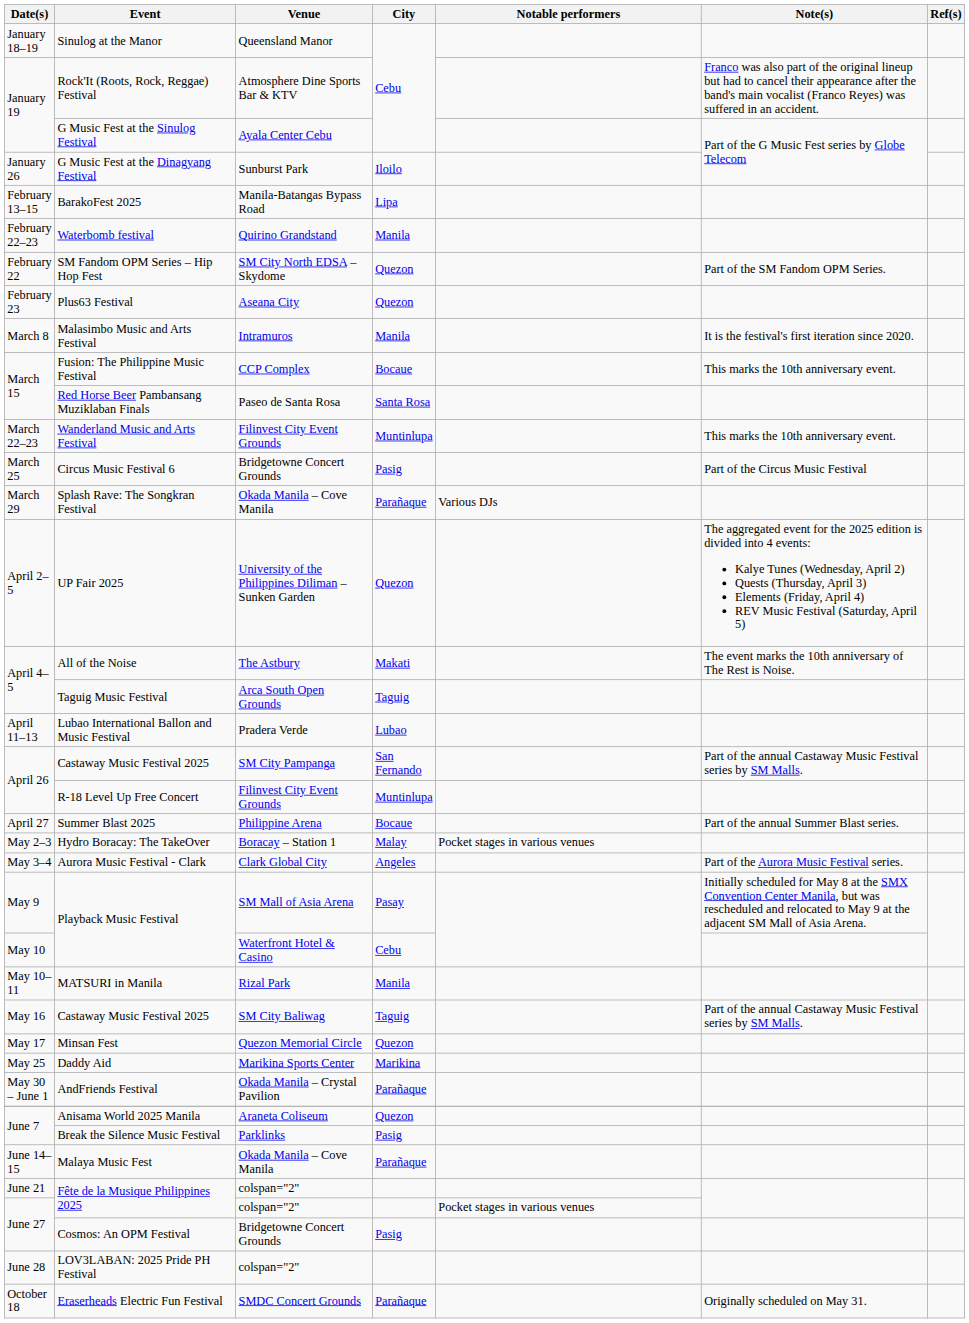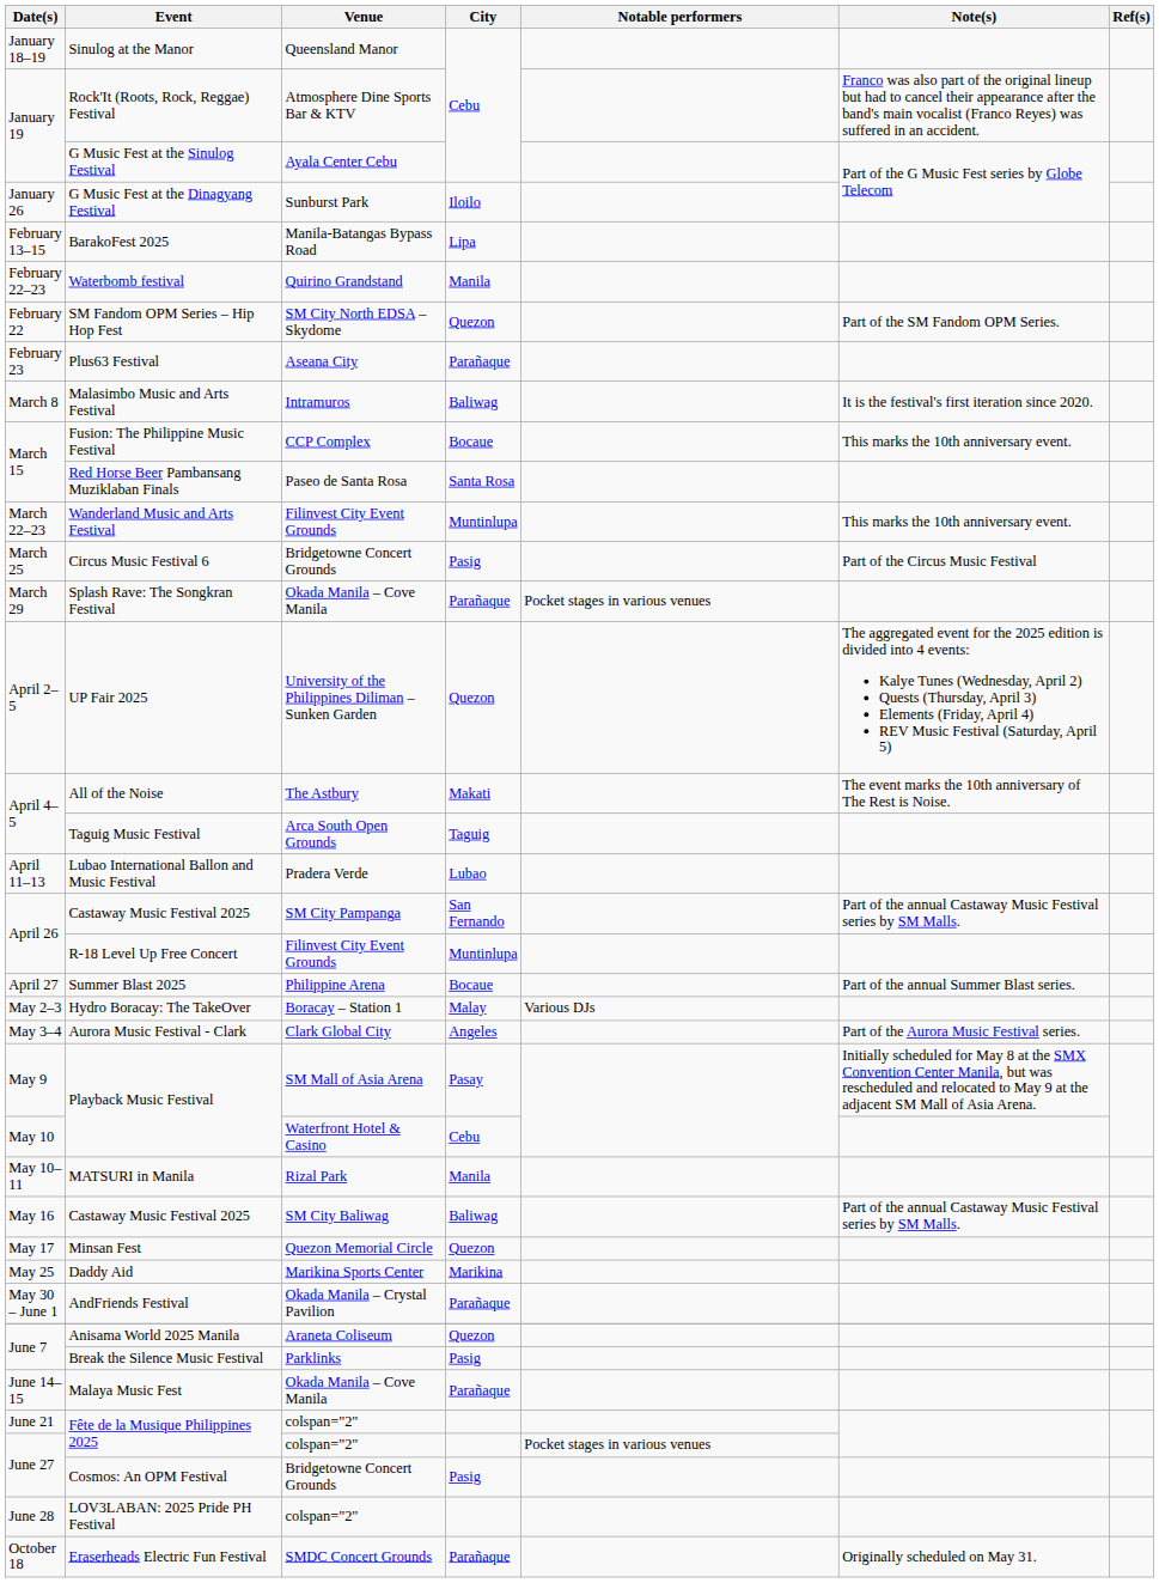Plus63 Festival | City: Quezon -> Parañaque
Malasimbo Music and Arts Festival | City: Manila -> Baliwag
Splash Rave: The Songkran Festival | Notable performers: Various DJs -> Pocket stages in various venues
Hydro Boracay: The TakeOver | Notable performers: Pocket stages in various venues -> Various DJs
May 16 / Castaway Music Festival 2025 | City: Taguig -> Baliwag
